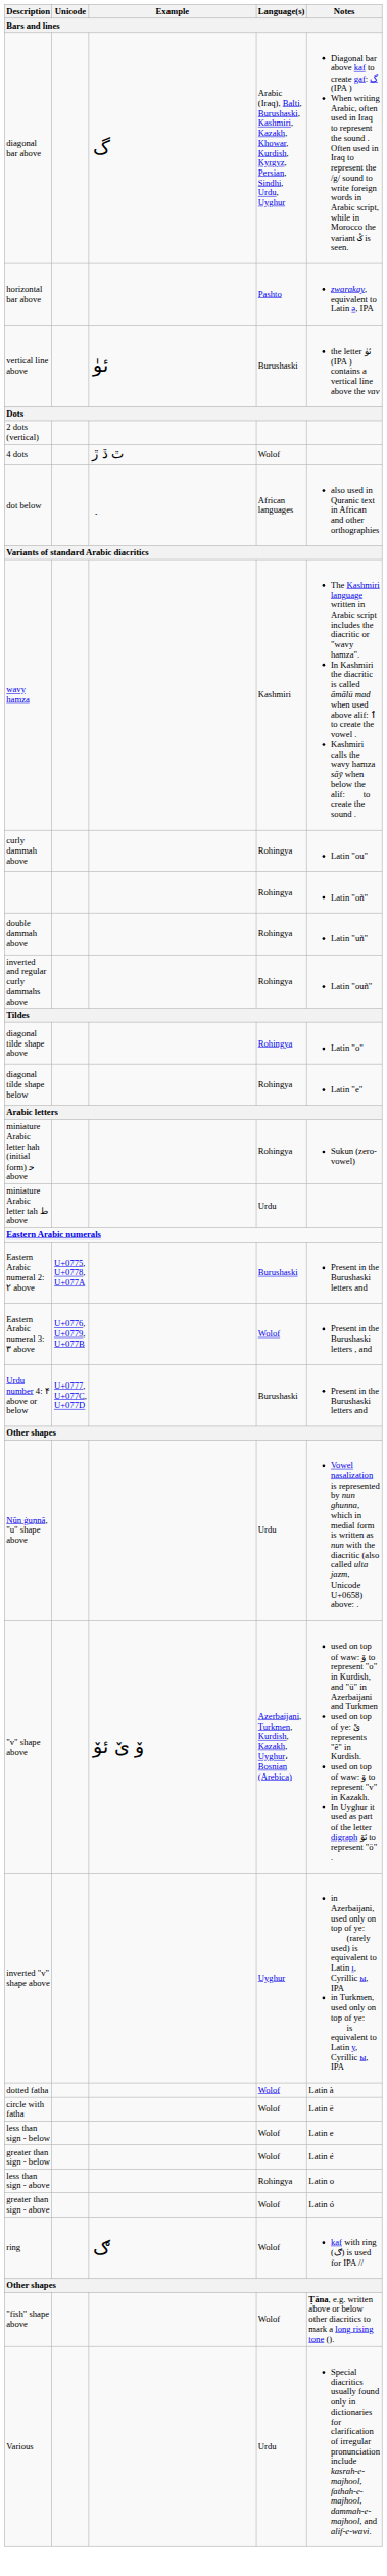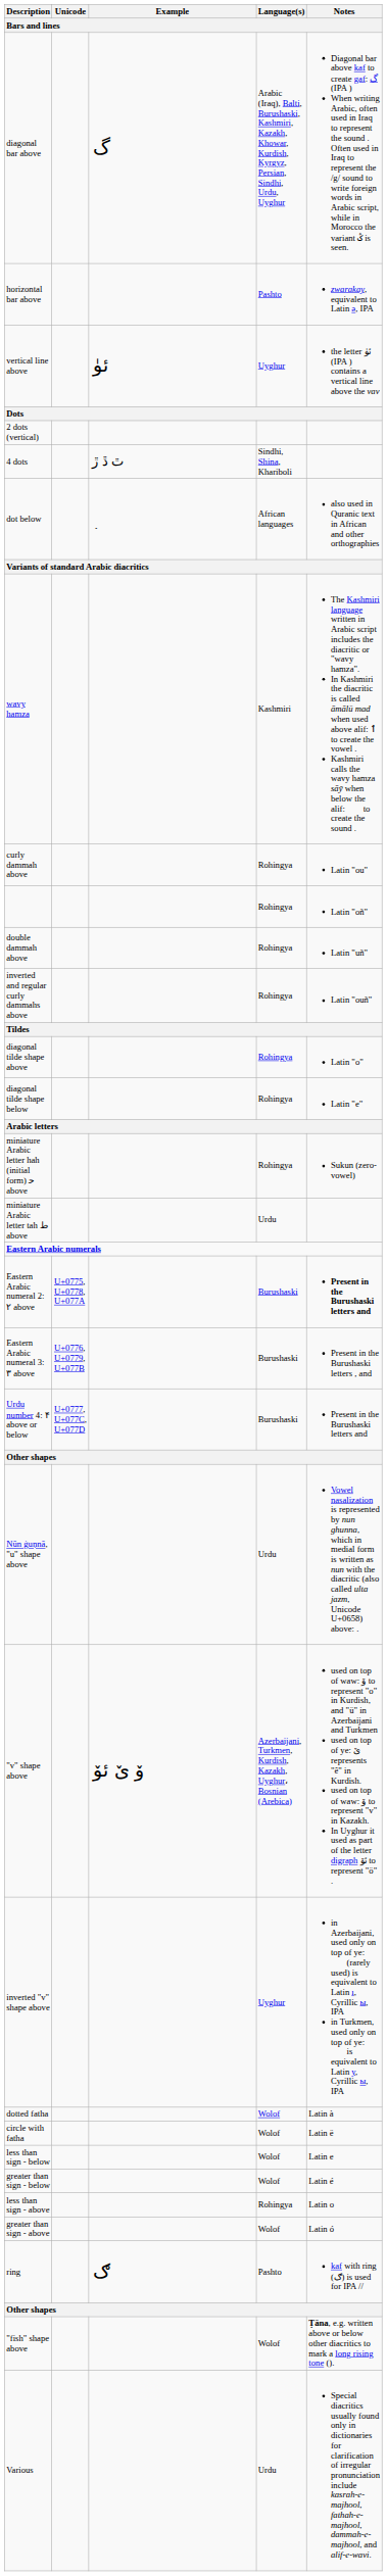vertical line above | Language(s): Burushaski -> Uyghur
4 dots | Language(s): Wolof -> Sindhi, Shina, Khariboli
Eastern Arabic numeral 2: ٢ above | Notes: normal -> bold
Eastern Arabic numeral 3: ٣ above | Language(s): Wolof -> Burushaski
ring | Language(s): Wolof -> Pashto
